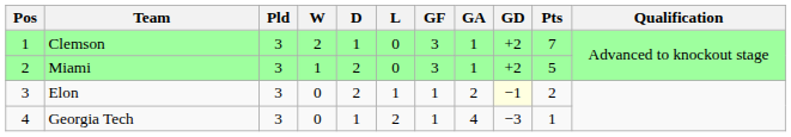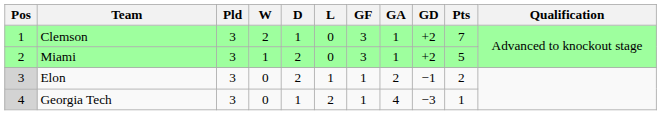Elon | Pos: no background -> lightgrey background
Elon | GD: lightyellow background -> no background
Georgia Tech | Pos: no background -> lightgrey background
